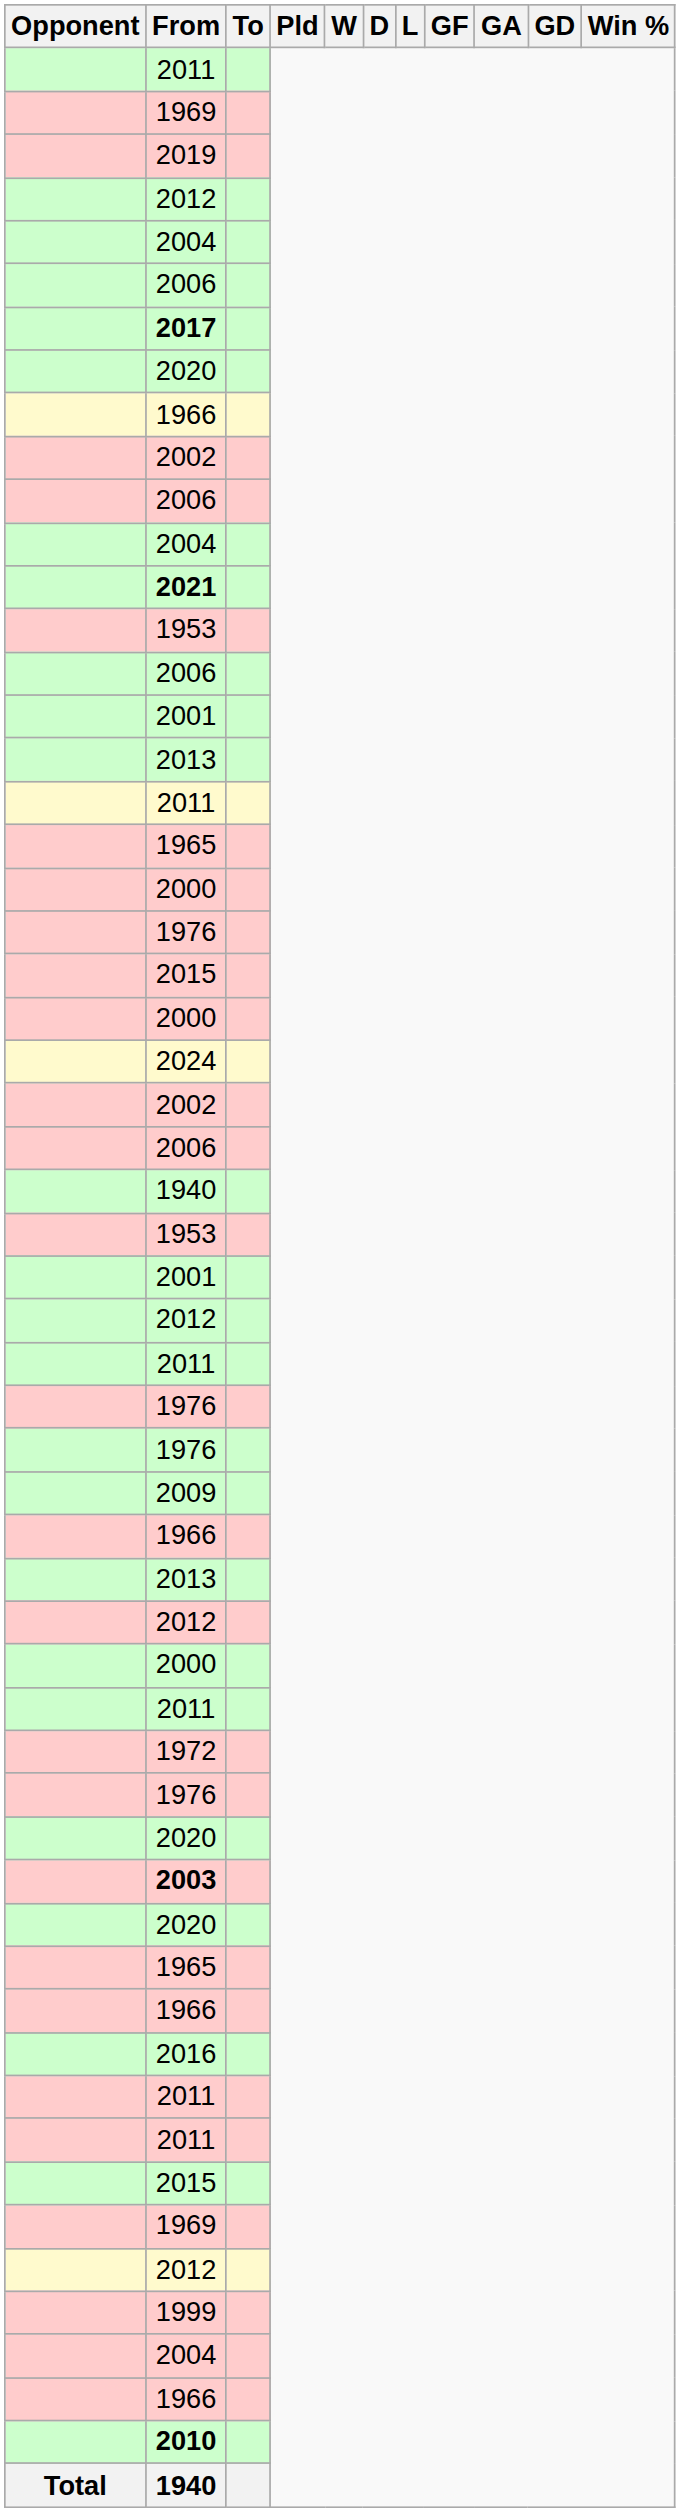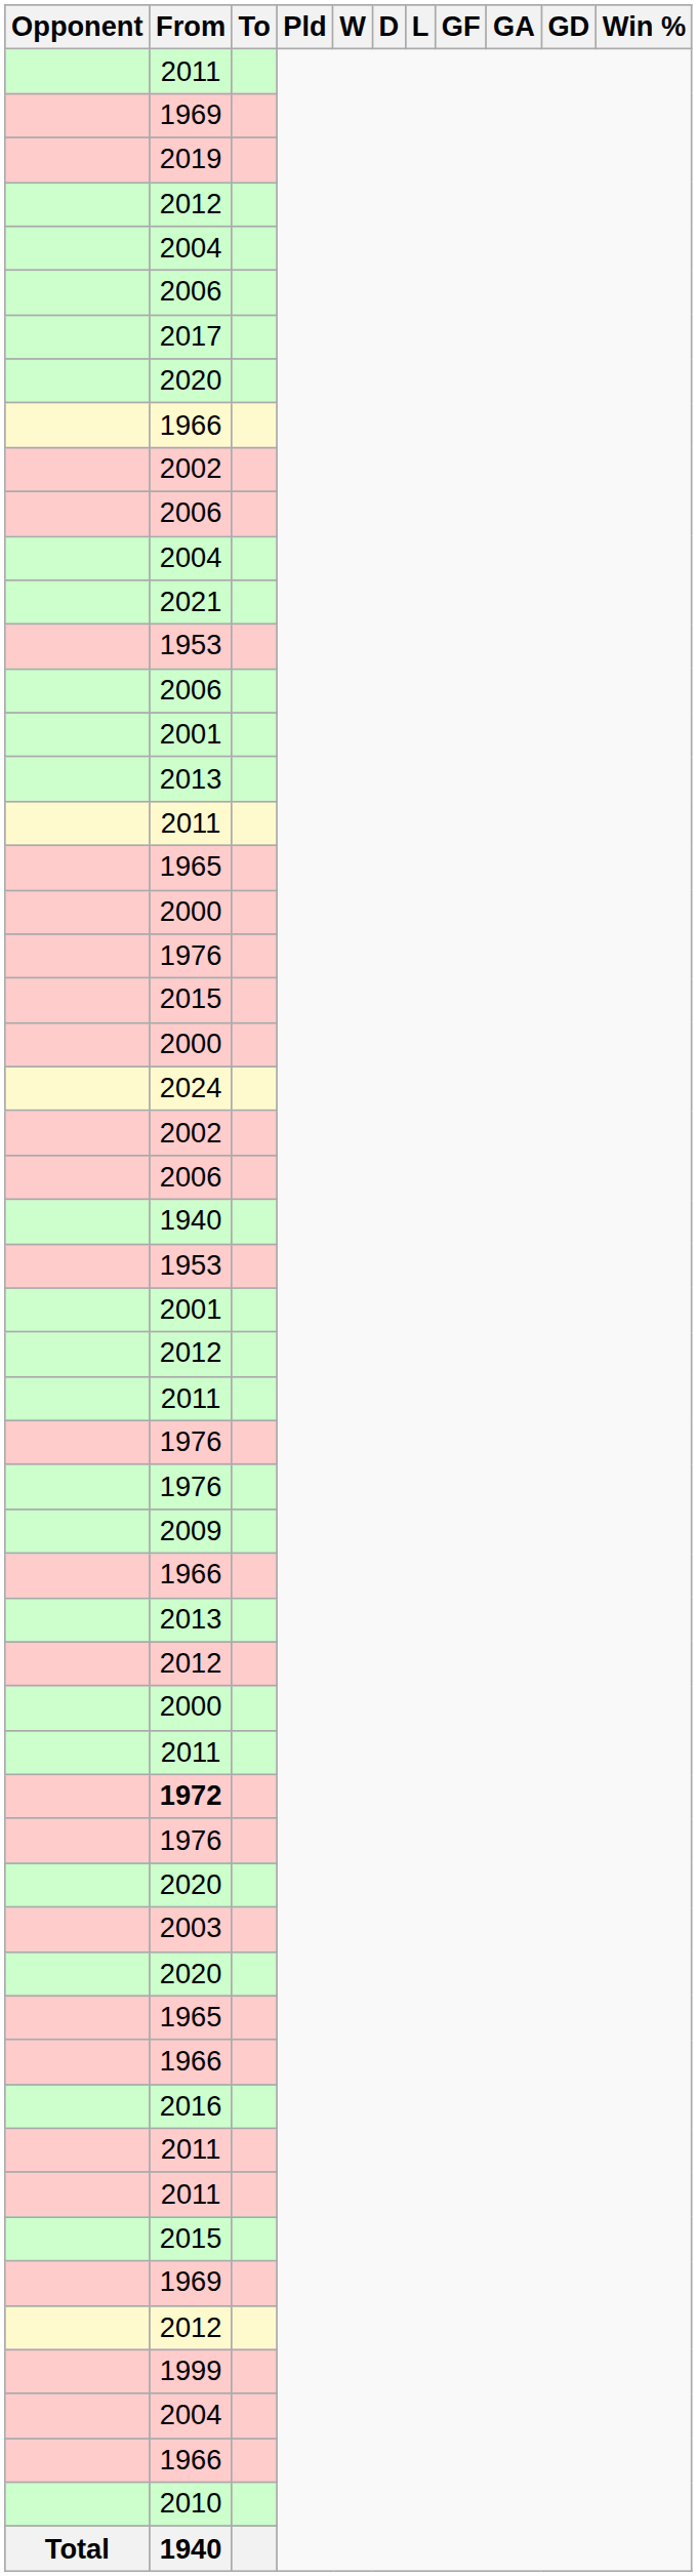2017 | From: bold -> normal
2021 | From: bold -> normal
1972 | From: normal -> bold
2003 | From: bold -> normal
2010 | From: bold -> normal
